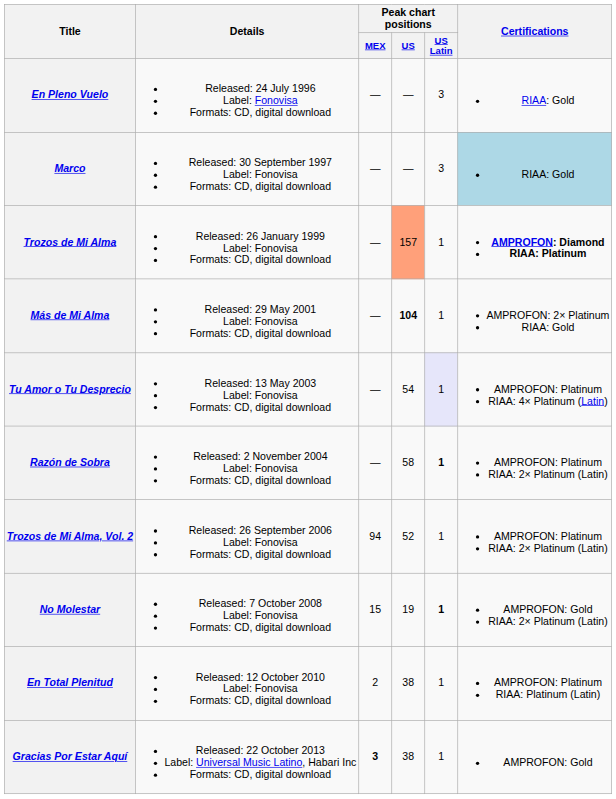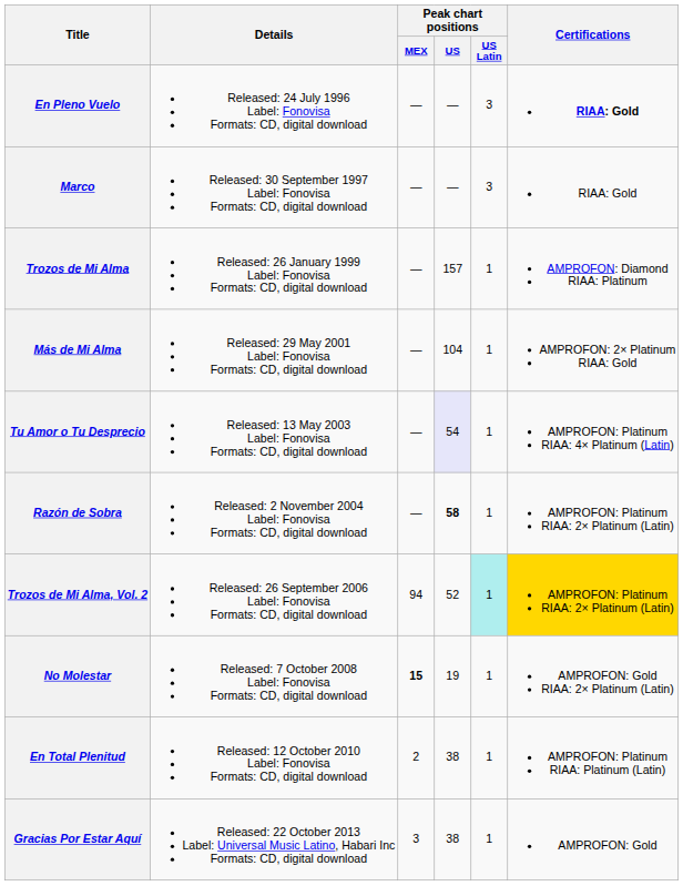En Pleno Vuelo | Certifications: normal -> bold
Marco | Certifications: lightblue background -> no background
Trozos de Mi Alma | Peak chart positions / US: lightsalmon background -> no background
Trozos de Mi Alma | Certifications: bold -> normal
Más de Mi Alma | Peak chart positions / US: bold -> normal
Tu Amor o Tu Desprecio | Peak chart positions / US: no background -> lavender background
Tu Amor o Tu Desprecio | Peak chart positions / US Latin: lavender background -> no background
Razón de Sobra | Peak chart positions / US: normal -> bold
Razón de Sobra | Peak chart positions / US Latin: bold -> normal
Trozos de Mi Alma, Vol. 2 | Peak chart positions / US Latin: no background -> paleturquoise background
Trozos de Mi Alma, Vol. 2 | Certifications: no background -> gold background
No Molestar | Peak chart positions / MEX: normal -> bold
No Molestar | Peak chart positions / US Latin: bold -> normal
Gracias Por Estar Aquí | Peak chart positions / MEX: bold -> normal
